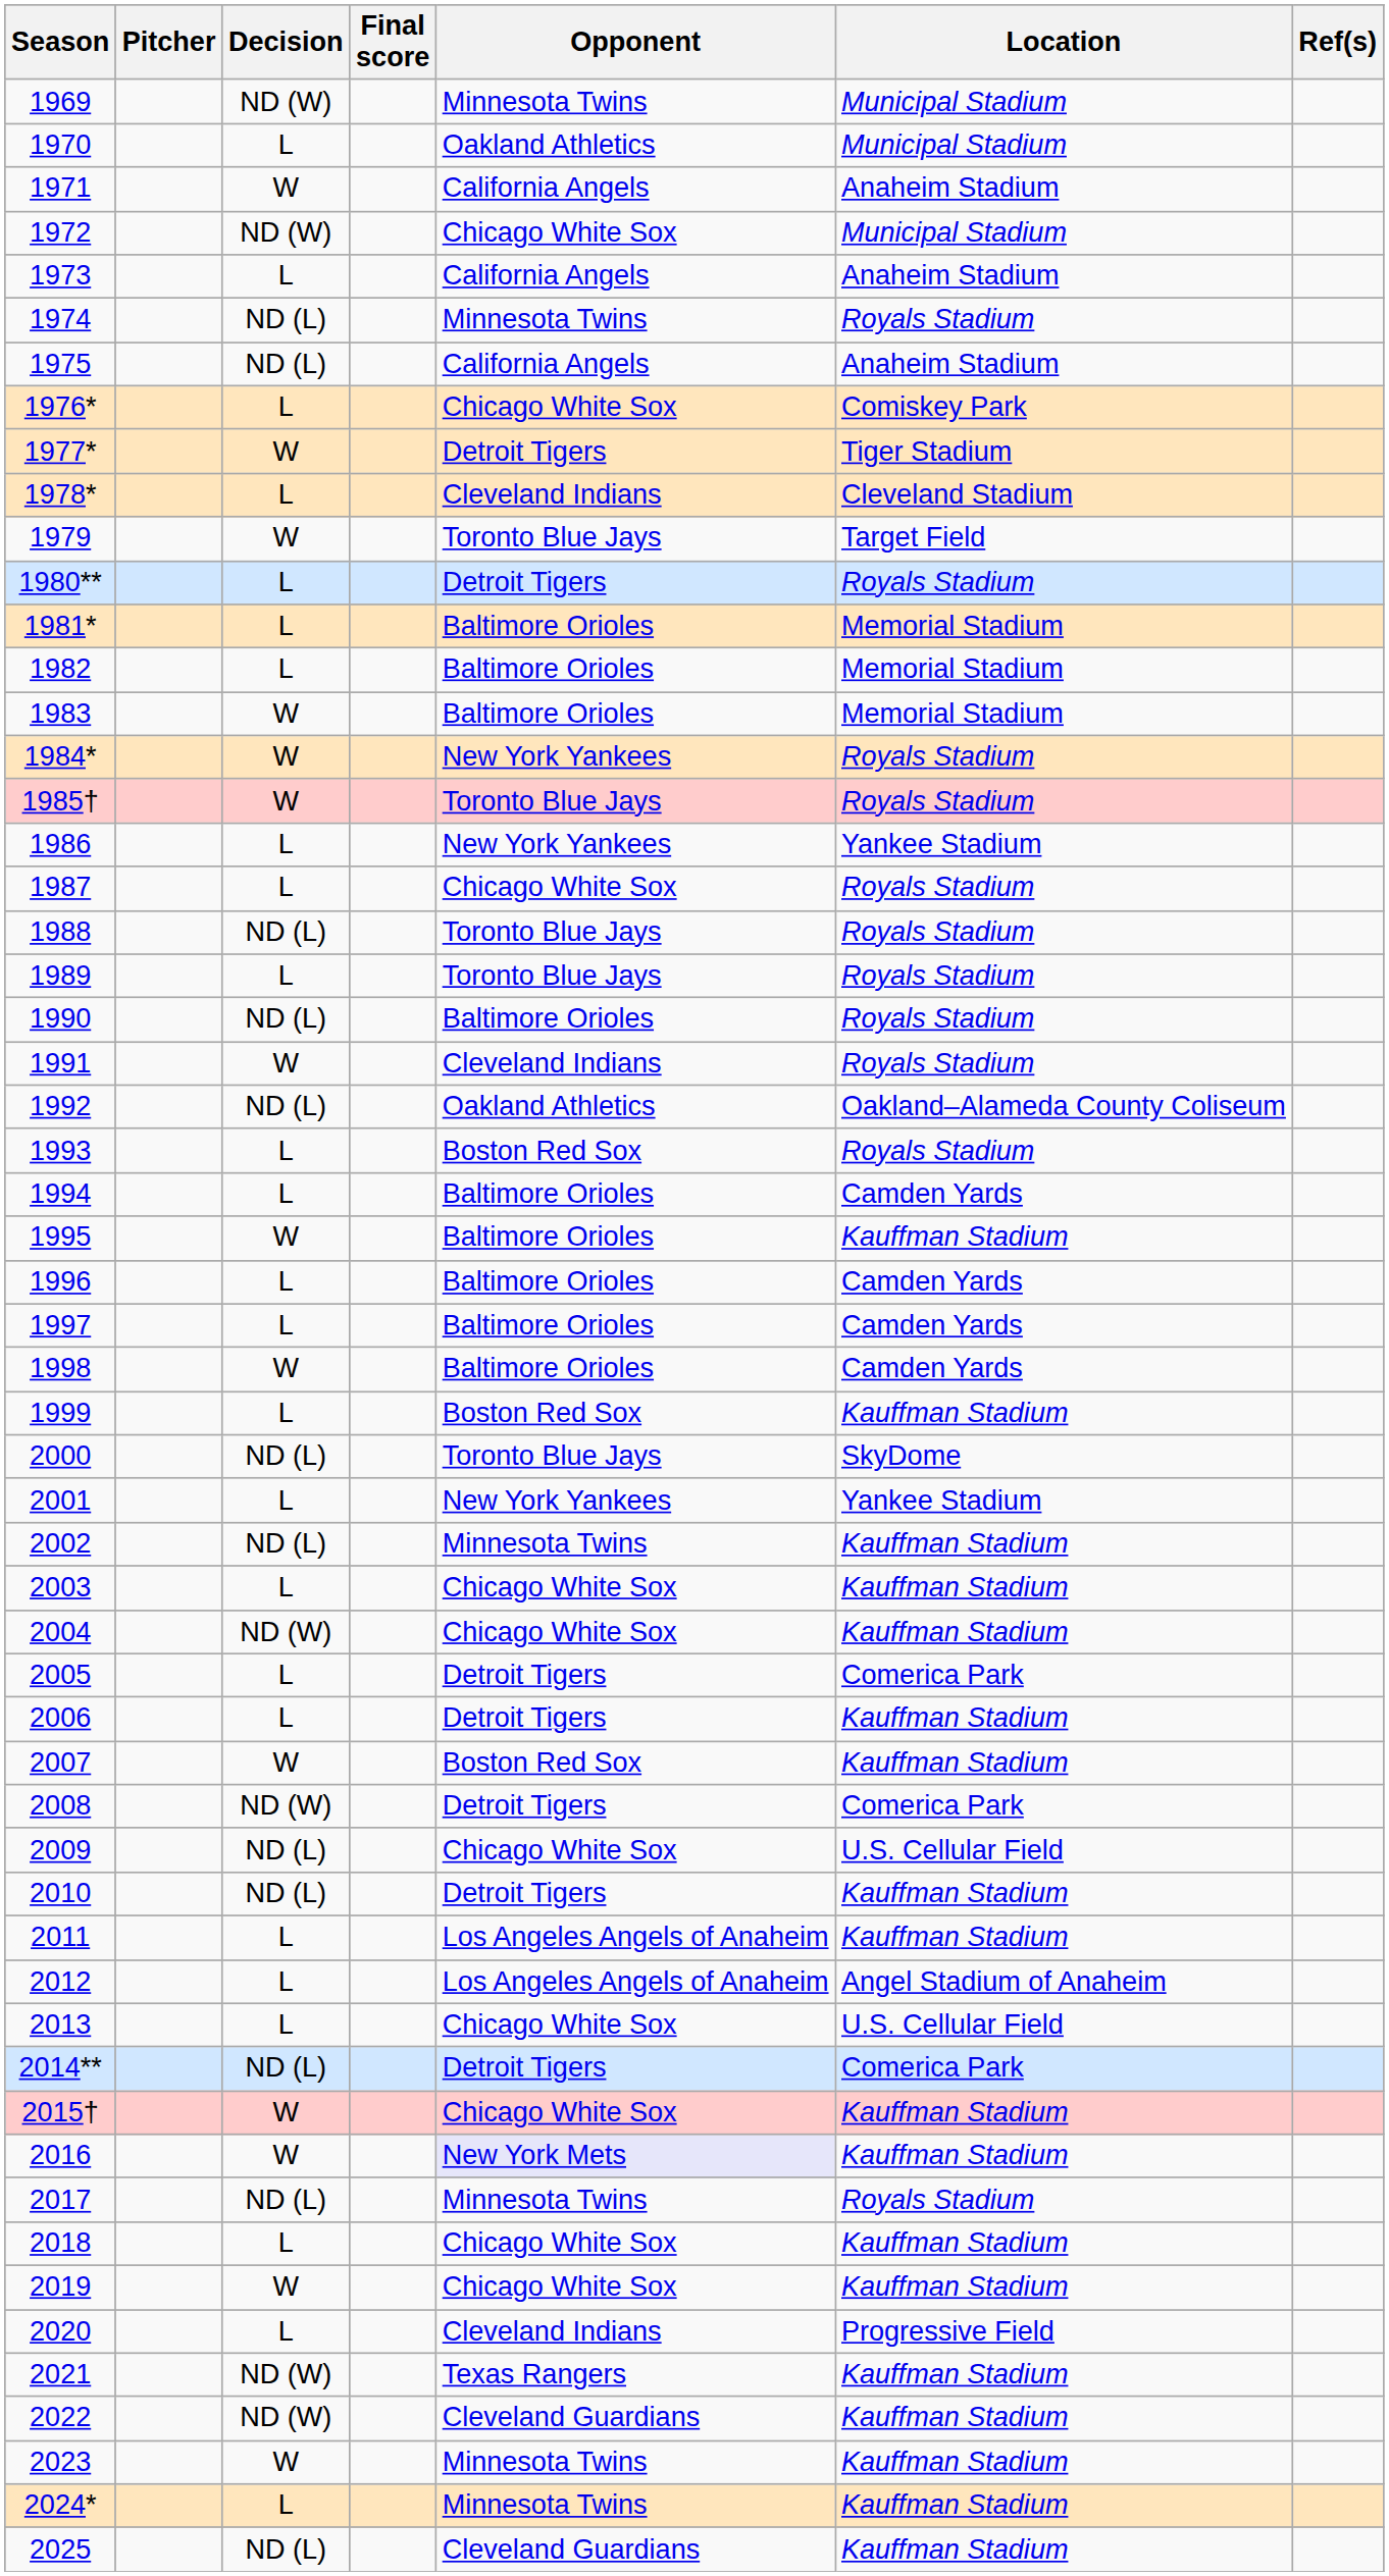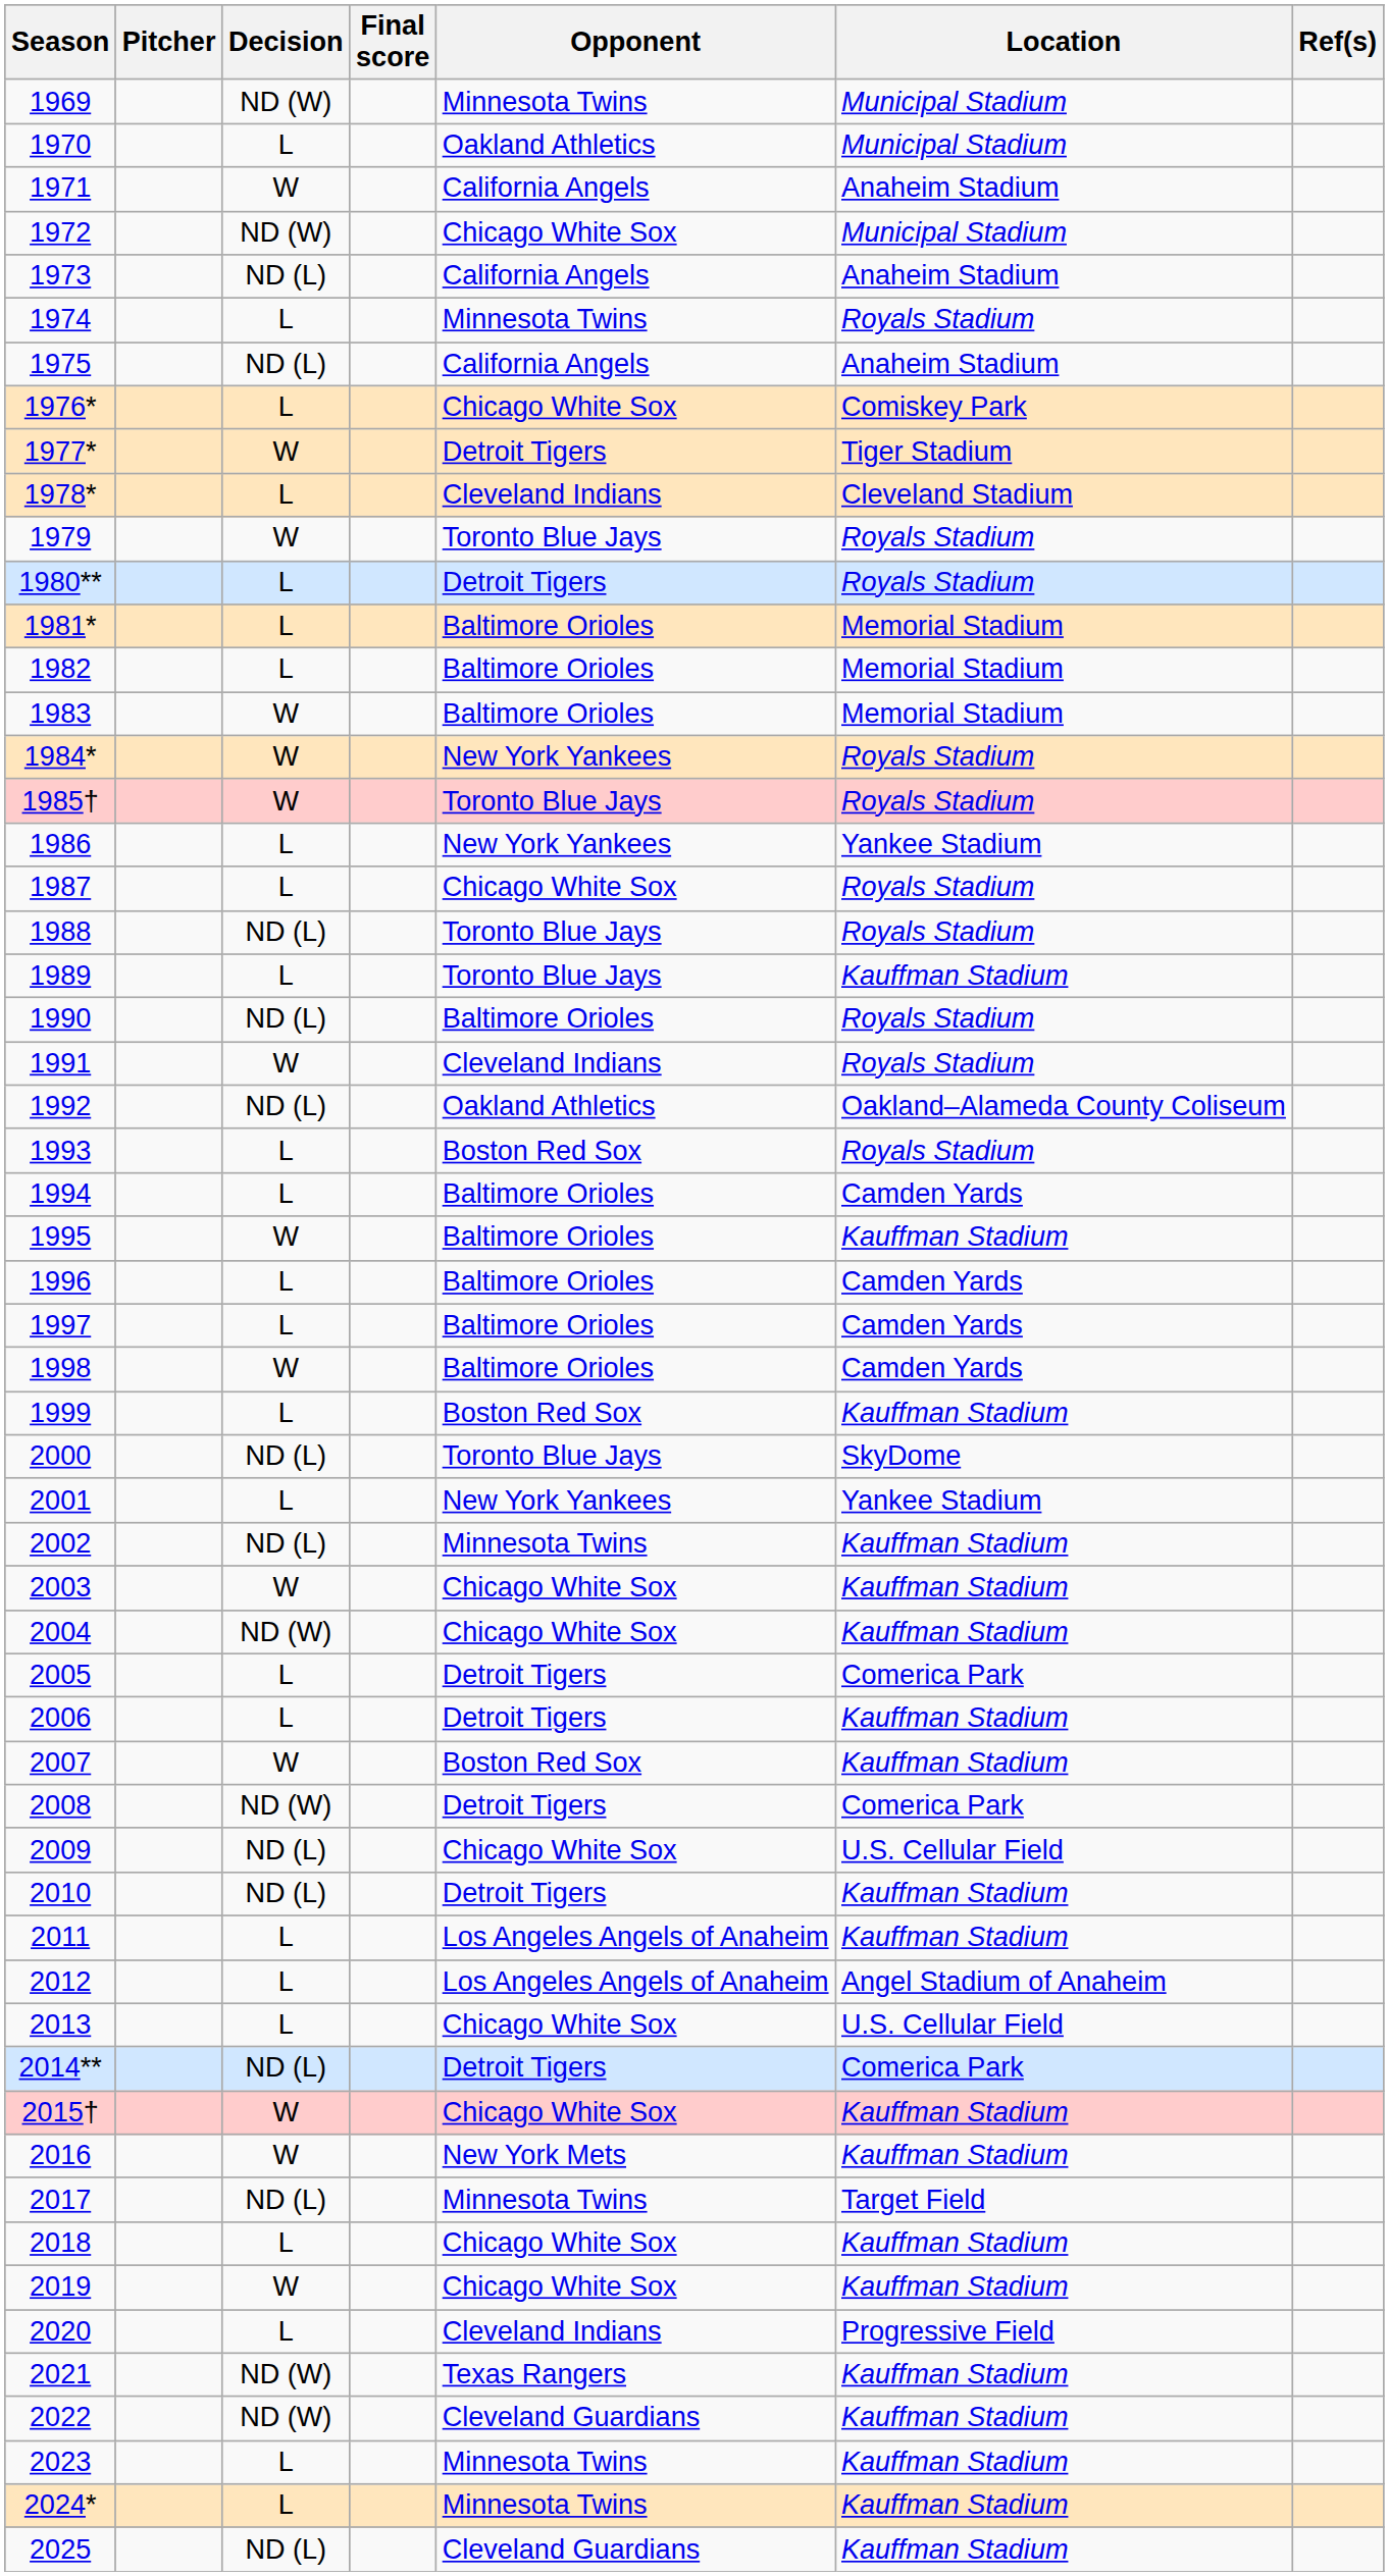1973 | Decision: L -> ND (L)
1974 | Decision: ND (L) -> L
1979 | Location: Target Field -> Royals Stadium
1989 | Location: Royals Stadium -> Kauffman Stadium
2003 | Decision: L -> W
2016 | Opponent: lavender background -> no background
2017 | Location: Royals Stadium -> Target Field
2023 | Decision: W -> L
